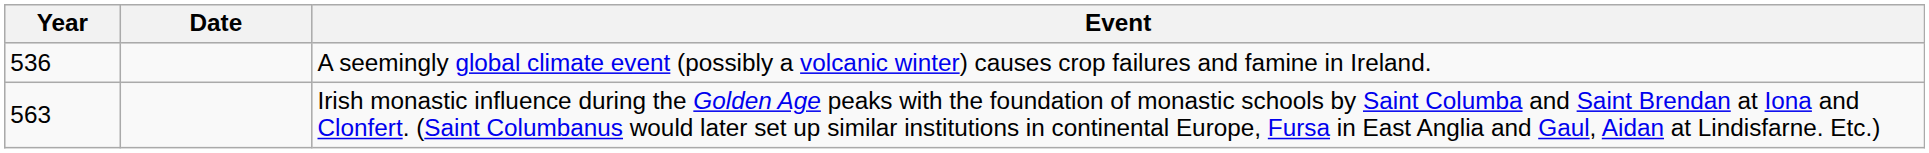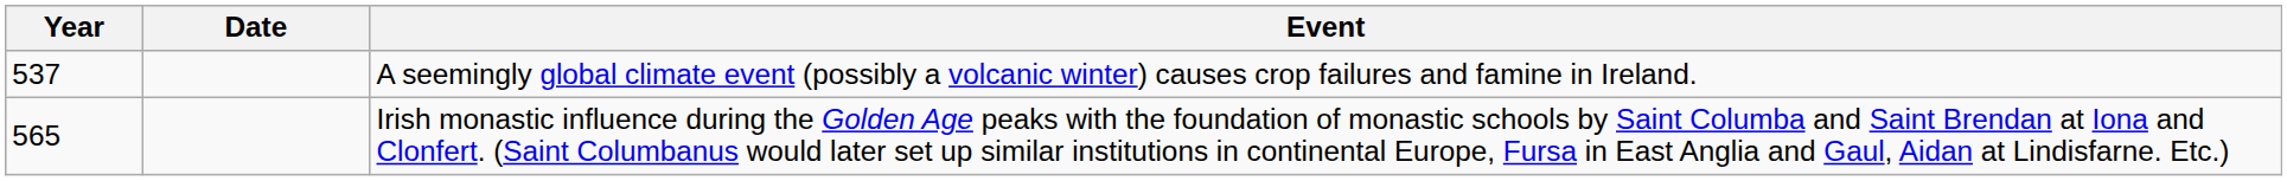row 2 | Year: 536 -> 537
row 3 | Year: 563 -> 565
